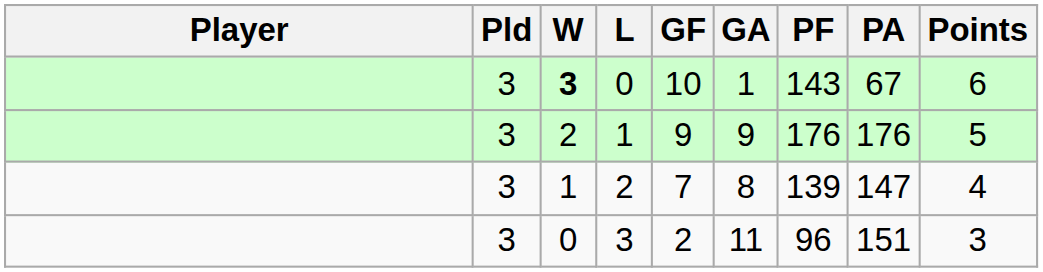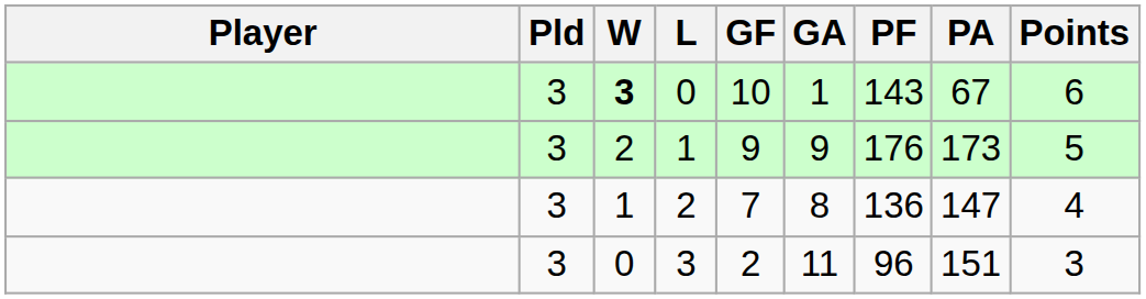row 3 | PA: 176 -> 173
row 4 | PF: 139 -> 136
